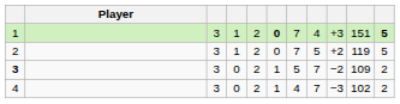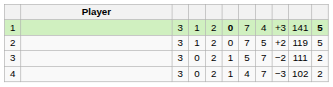row 2 | column 10: 151 -> 141
row 4 | column 1: bold -> normal
row 4 | column 10: 109 -> 111
